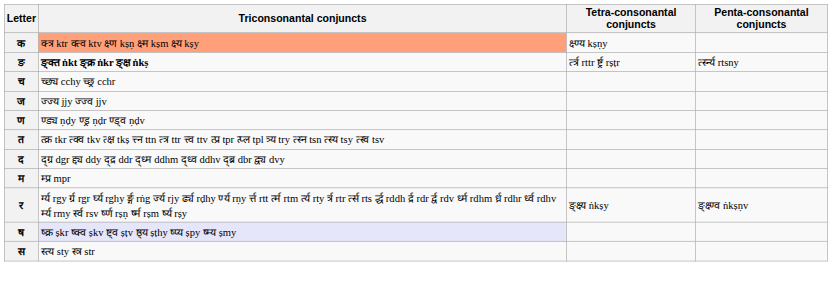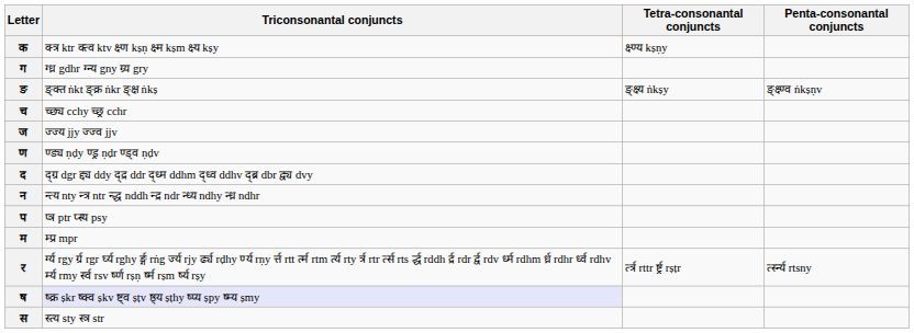क | Triconsonantal conjuncts: lightsalmon background -> no background
+ row: ग | ग्ध्र gdhr ग्न्य gny ग्र्य gry
ङ | Triconsonantal conjuncts: bold -> normal
ङ | Tetra-consonantal conjuncts: र्त्त्र rttr र्ष्ट्र rṣṭr -> ङ्क्ष्य ṅkṣy
ङ | Penta-consonantal conjuncts: र्त्स्न्य rtsny -> ङ्क्ष्ण्व ṅkṣṇv
- row: त | त्क्र tkr त्क्व tkv त्क्ष tkṣ त्त्न ttn त्त्र ttr त्त्व ttv त्प्र tpr त्प्ल tpl त्र्य try त्स्न tsn त्स्य tsy त्स्व tsv
+ row: न | न्त्य nty न्त्र ntr न्द्ध nddh न्द्र ndr न्ध्य ndhy न्ध्र ndhr
+ row: प | प्त्र ptr प्स्य psy
र | Tetra-consonantal conjuncts: ङ्क्ष्य ṅkṣy -> र्त्त्र rttr र्ष्ट्र rṣṭr
र | Penta-consonantal conjuncts: ङ्क्ष्ण्व ṅkṣṇv -> र्त्स्न्य rtsny
